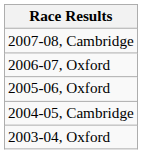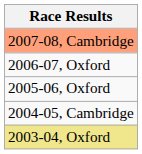row 2 | column 1: no background -> lightsalmon background
row 6 | column 1: no background -> khaki background
